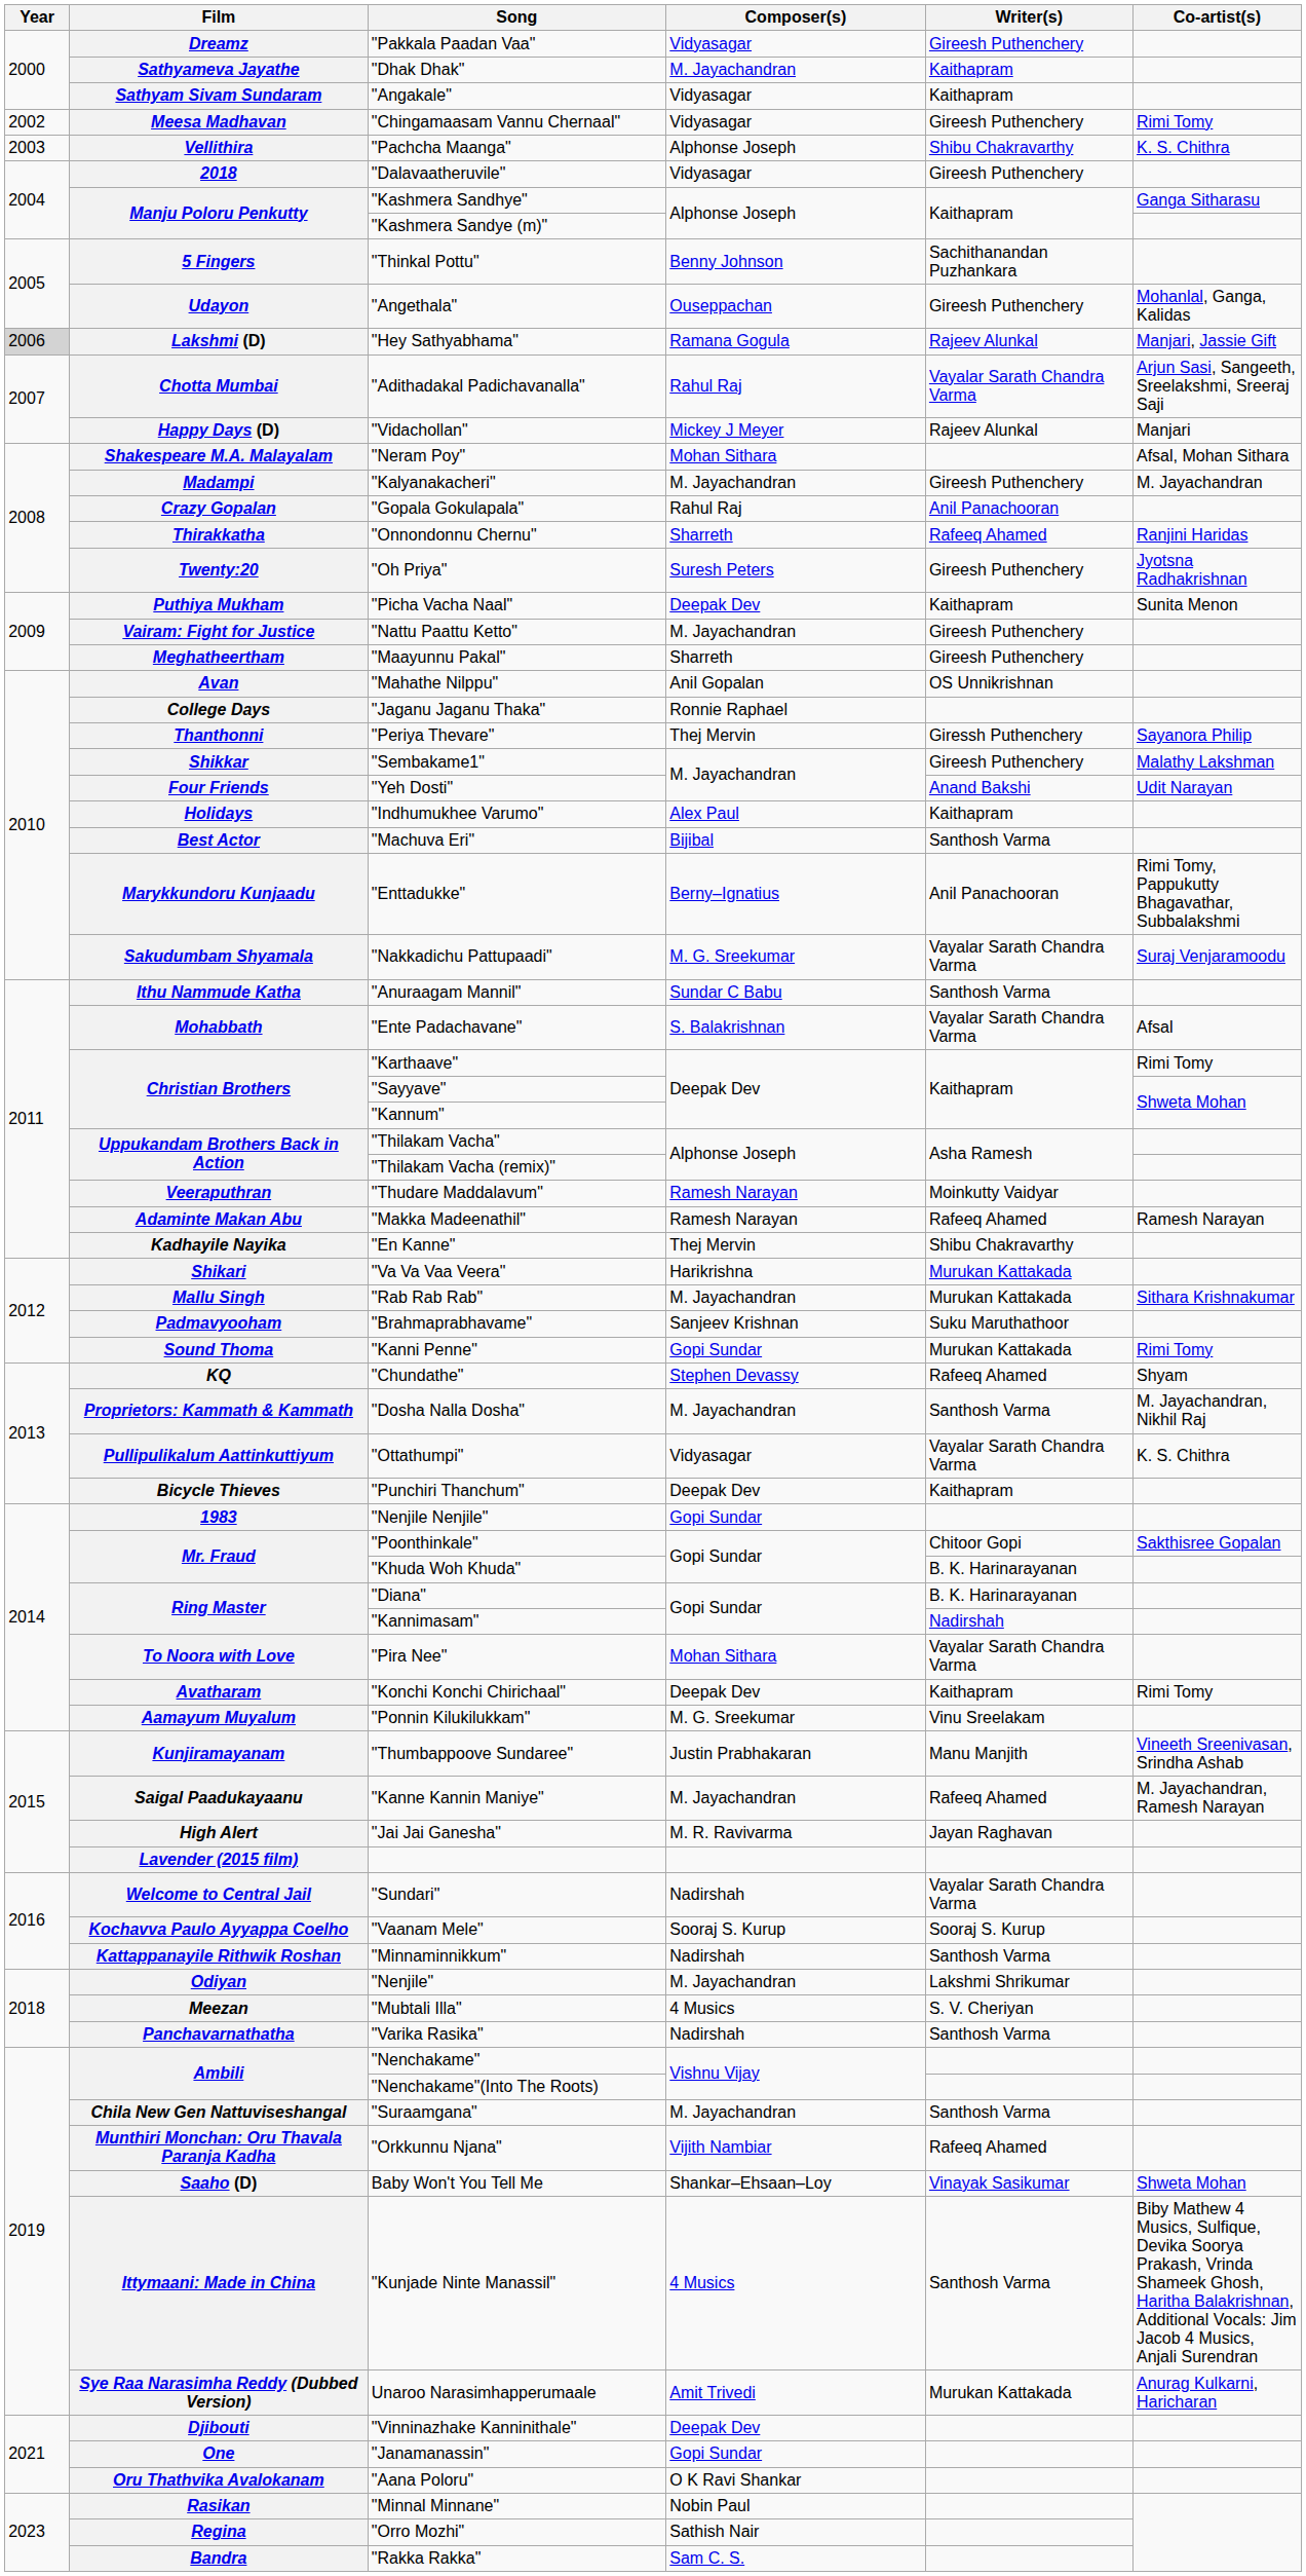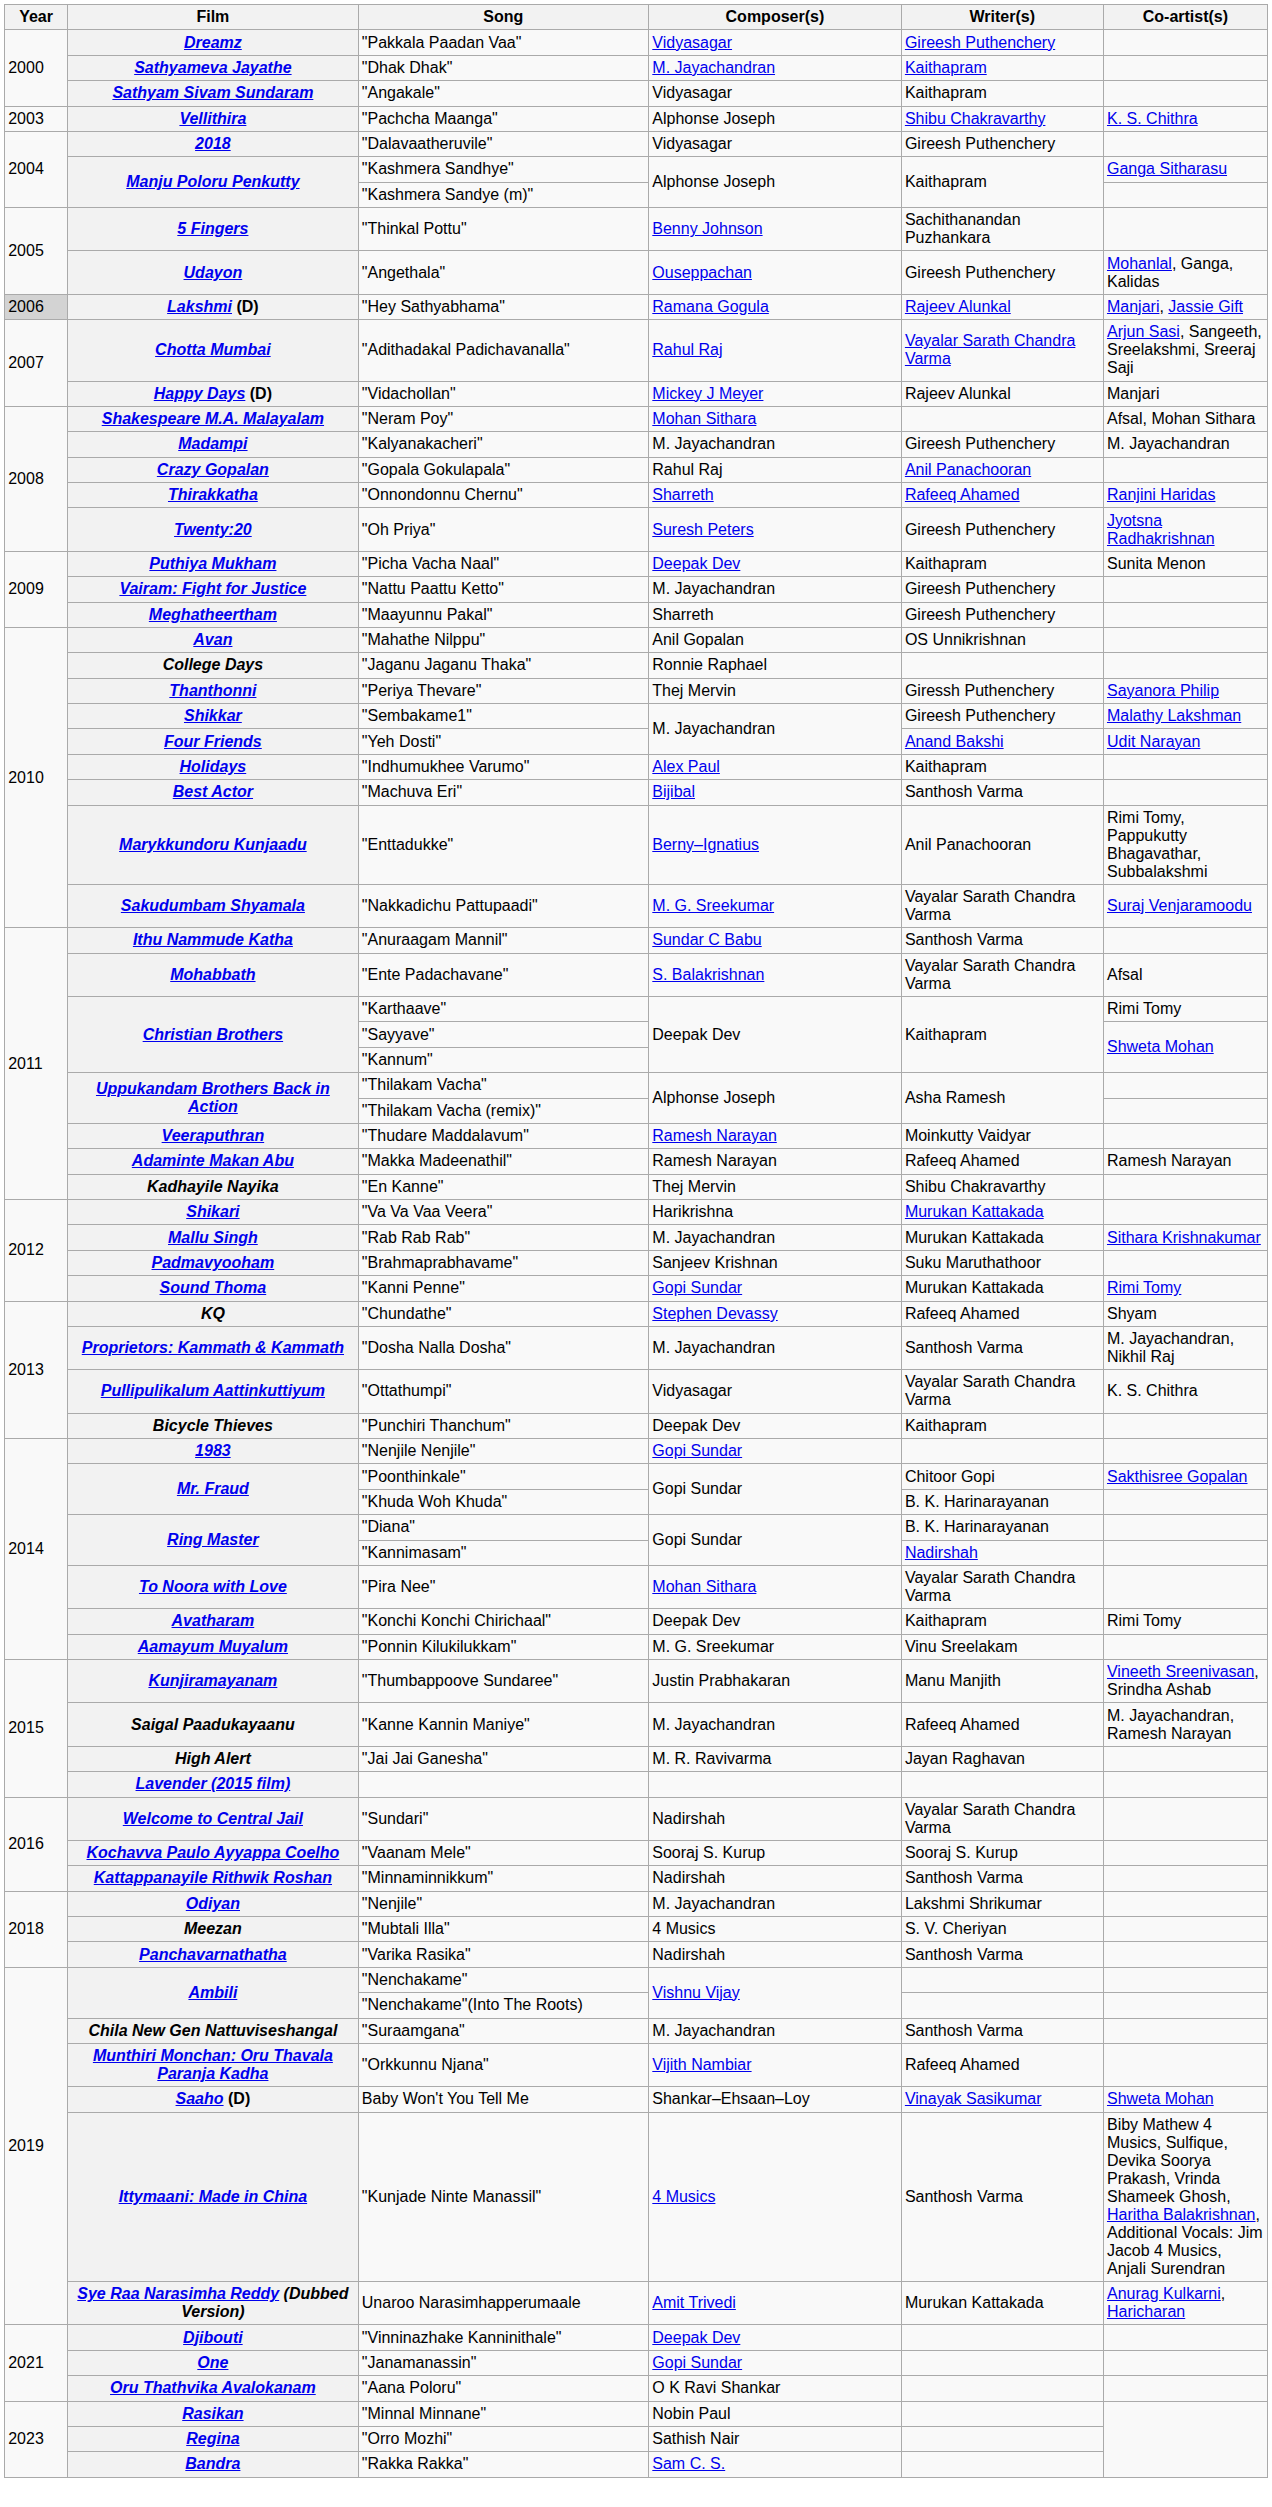- row: 2002 | Meesa Madhavan | "Chingamaasam Vannu Chernaal" | Vidyasagar | Gireesh Puthenchery | Rimi Tomy
